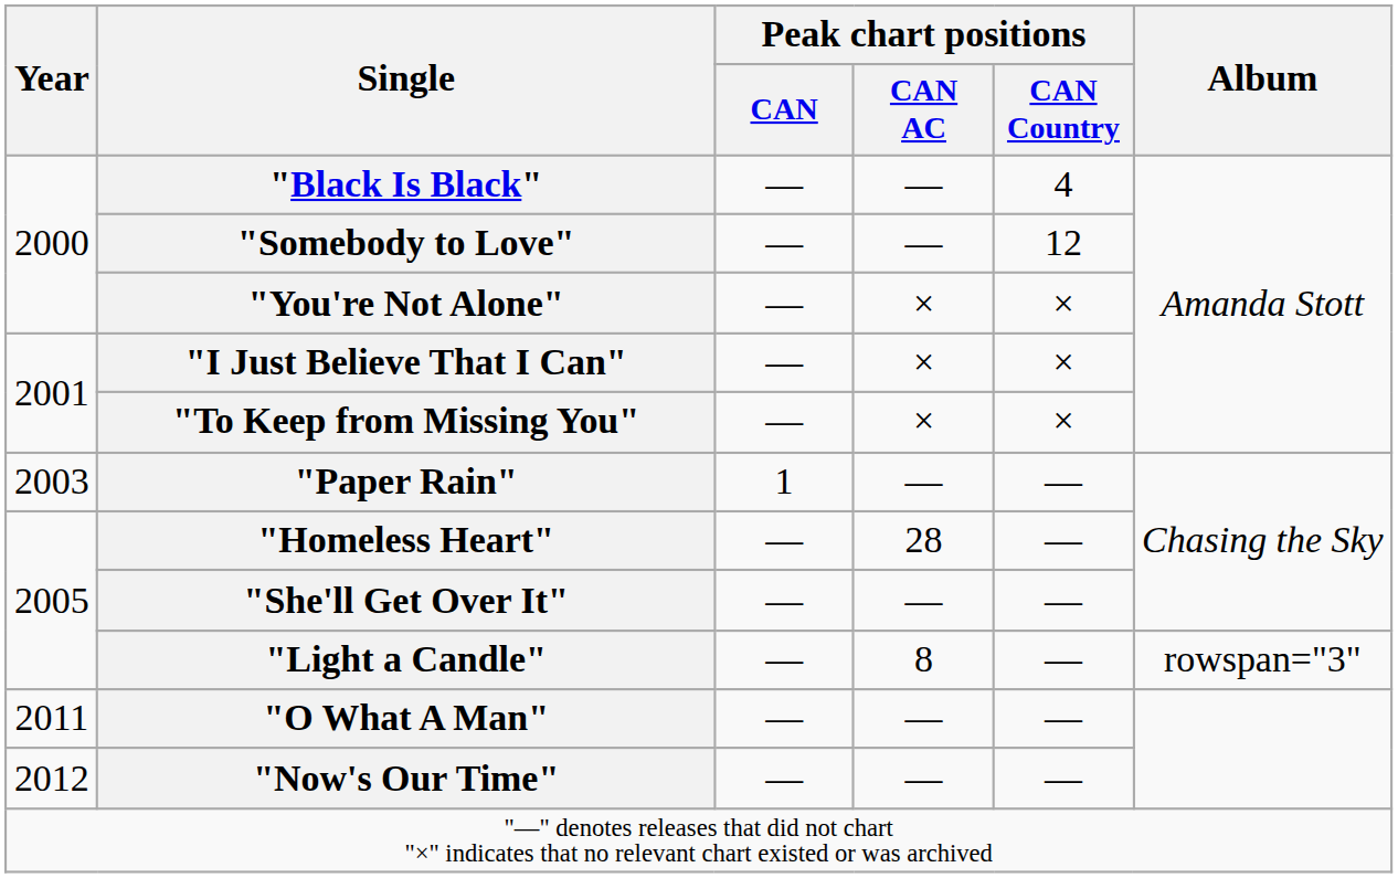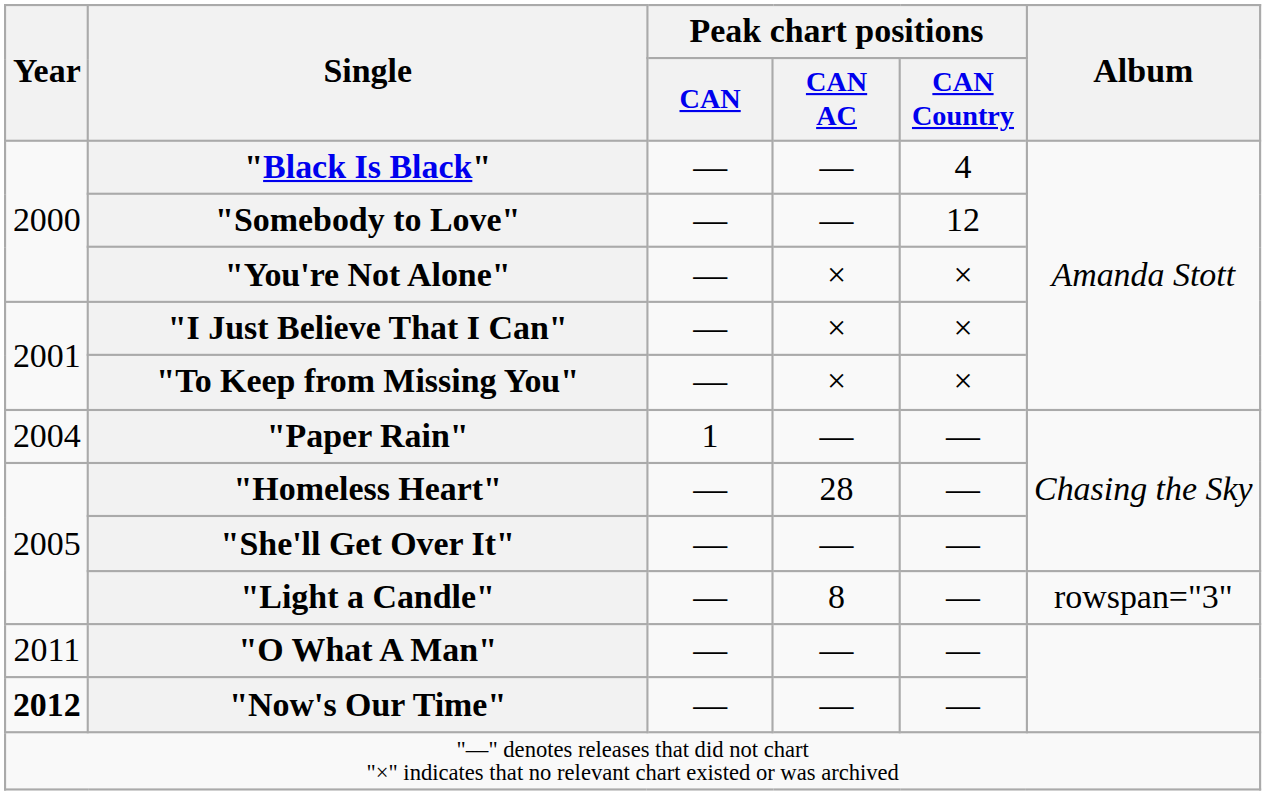"Paper Rain" | Year: 2003 -> 2004
"Now's Our Time" | Year: normal -> bold
